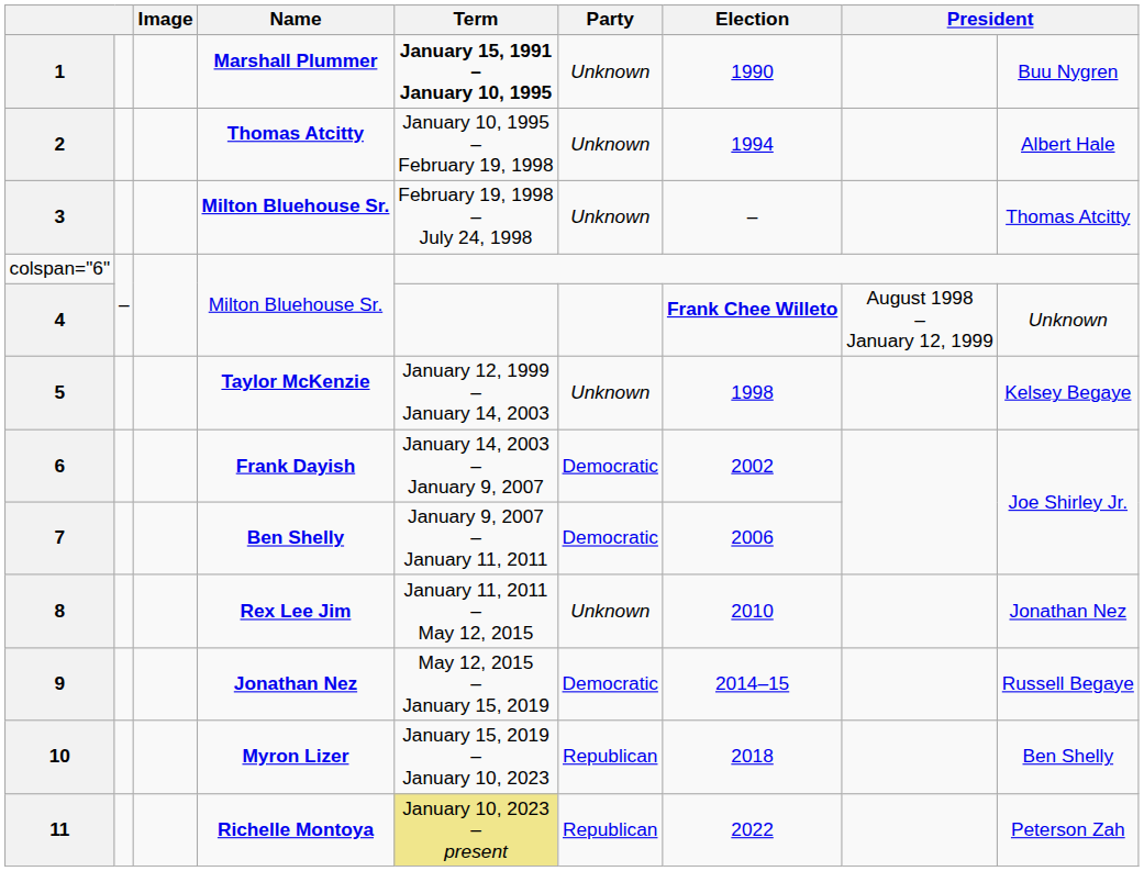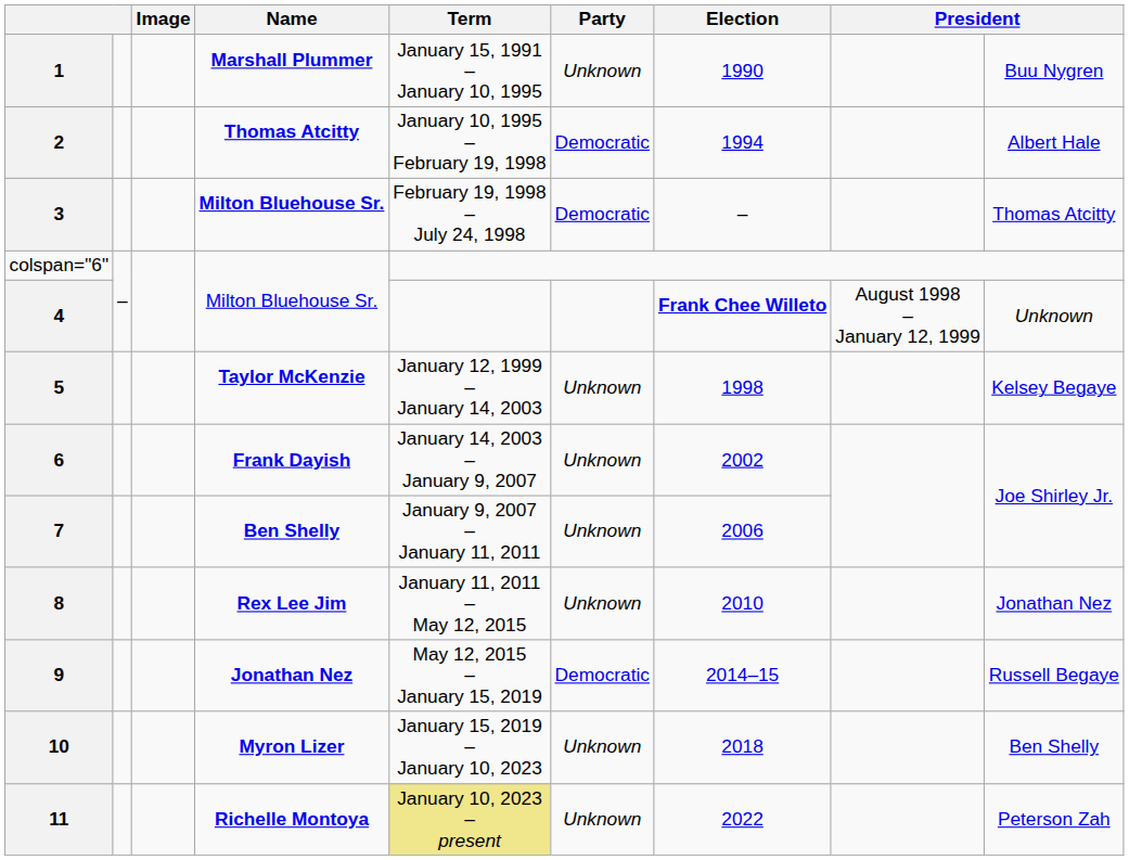1 | Term: bold -> normal
2 | Party: Unknown -> Democratic
3 | Party: Unknown -> Democratic
6 | Party: Democratic -> Unknown
7 | Party: Democratic -> Unknown
10 | Party: Republican -> Unknown
11 | Party: Republican -> Unknown
